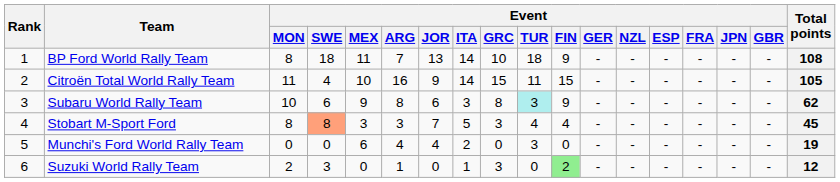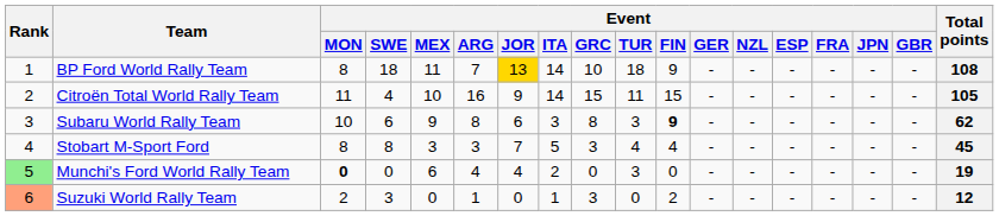BP Ford World Rally Team | Event / JOR: no background -> gold background
Subaru World Rally Team | Event / TUR: paleturquoise background -> no background
Subaru World Rally Team | Event / FIN: normal -> bold
Stobart M-Sport Ford | Event / SWE: lightsalmon background -> no background
Munchi's Ford World Rally Team | Rank: no background -> lightgreen background
Munchi's Ford World Rally Team | Event / MON: normal -> bold
Suzuki World Rally Team | Rank: no background -> lightsalmon background
Suzuki World Rally Team | Event / FIN: lightgreen background -> no background
